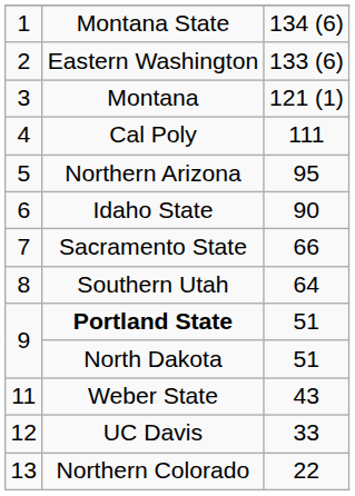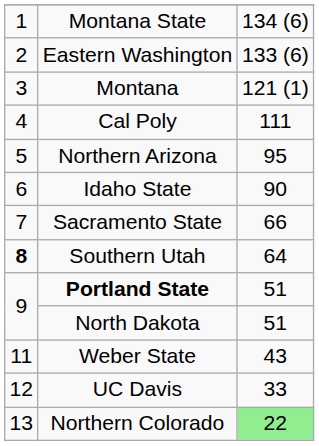Southern Utah | column 1: normal -> bold
Northern Colorado | column 3: no background -> lightgreen background
